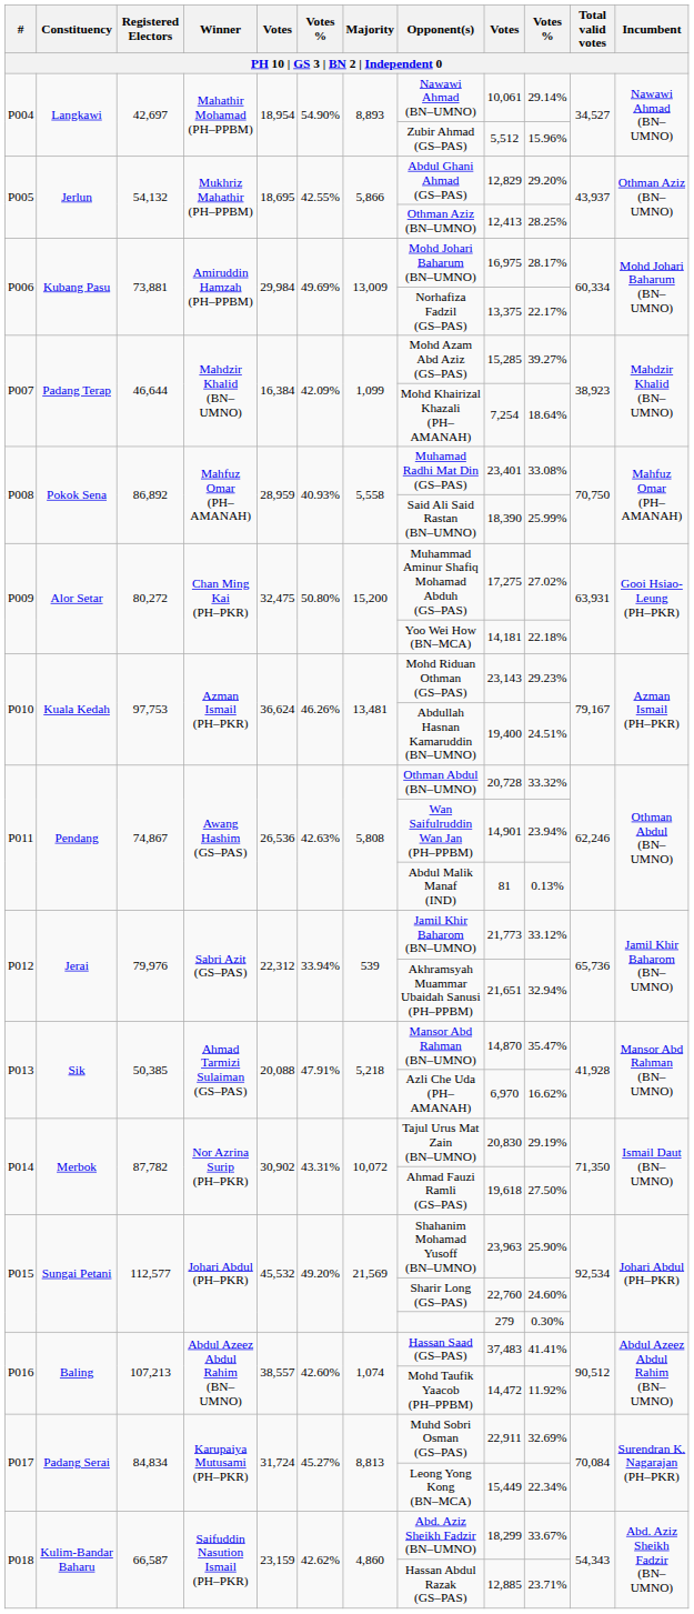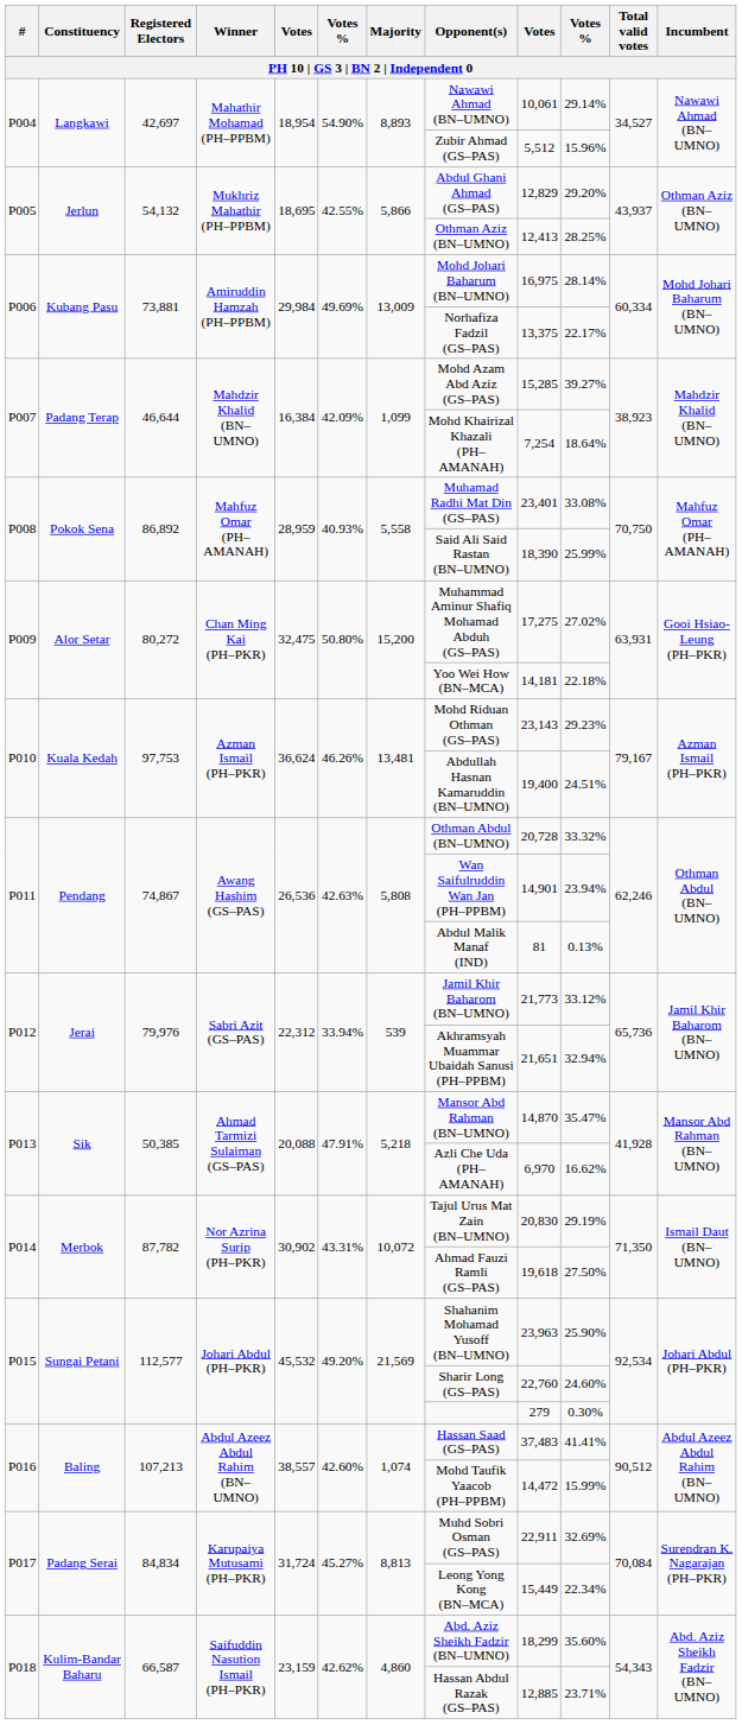row 7 | column 10: 28.17% -> 28.14%
row 30 | column 10: 11.92% -> 15.99%
row 33 | column 10: 33.67% -> 35.60%
